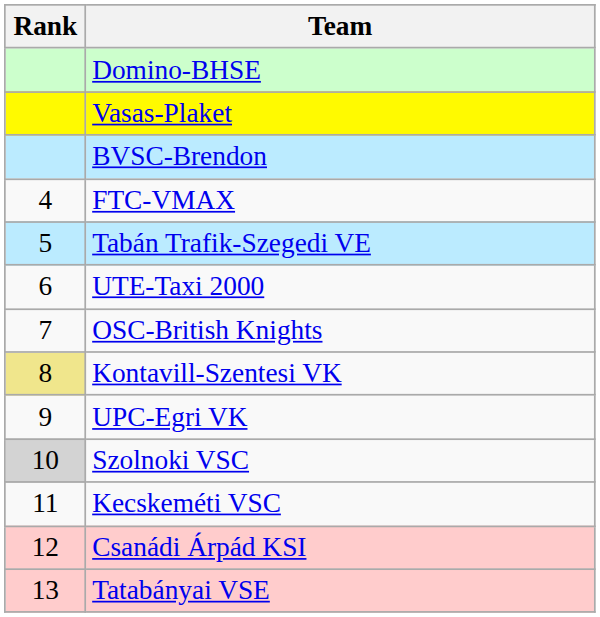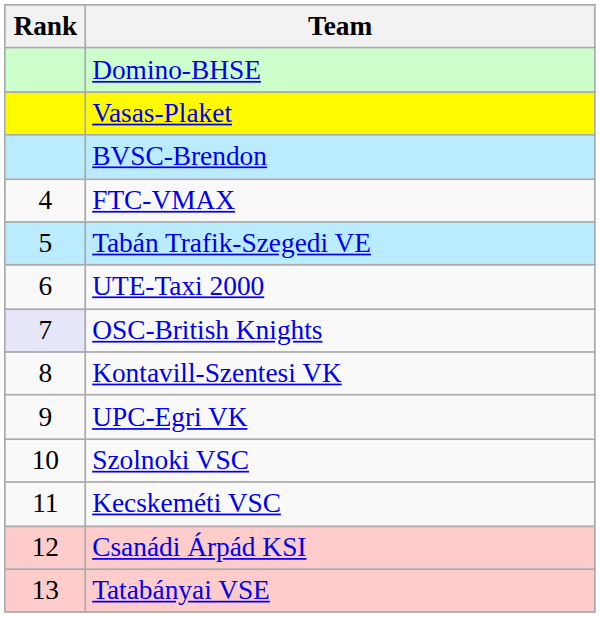OSC-British Knights | Rank: no background -> lavender background
Kontavill-Szentesi VK | Rank: khaki background -> no background
Szolnoki VSC | Rank: lightgrey background -> no background
